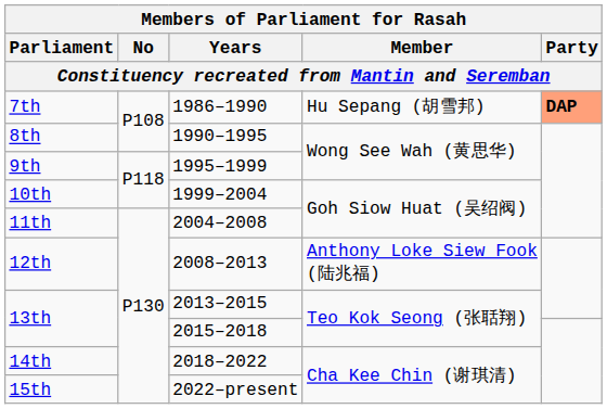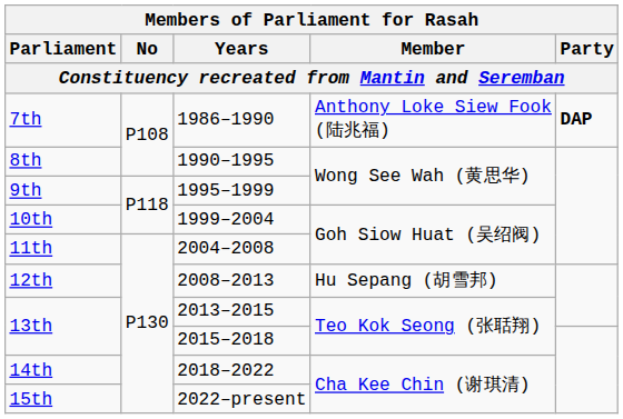7th | Member: Hu Sepang (胡雪邦) -> Anthony Loke Siew Fook (陆兆福)
7th | Party: lightsalmon background -> no background
12th | Member: Anthony Loke Siew Fook (陆兆福) -> Hu Sepang (胡雪邦)
